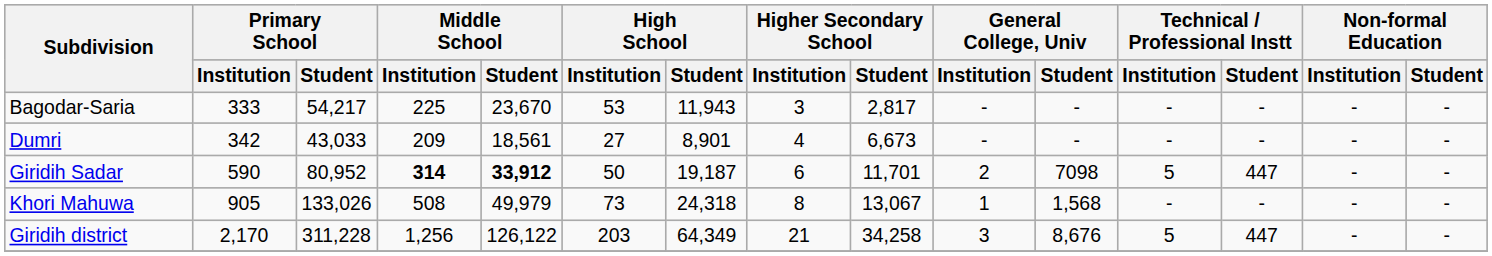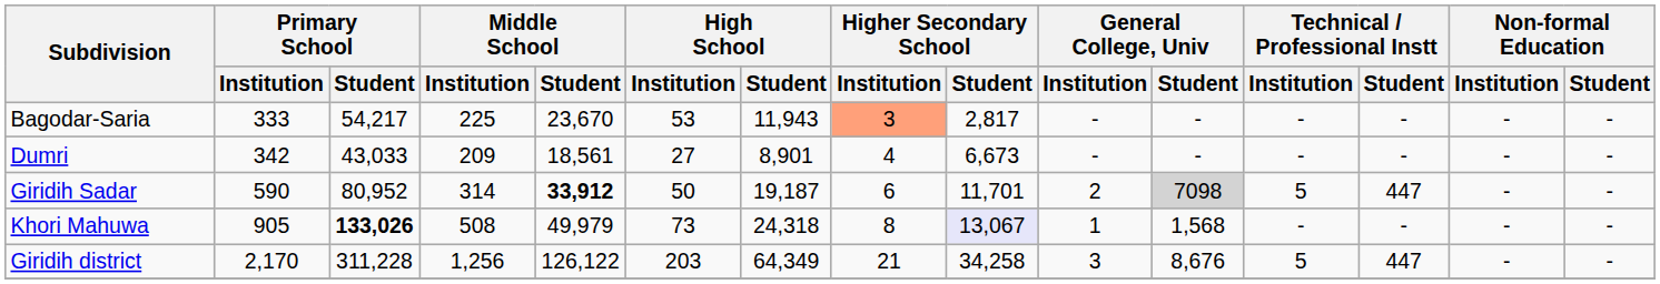Bagodar-Saria | Higher Secondary School / Institution: no background -> lightsalmon background
Giridih Sadar | Middle School / Institution: bold -> normal
Giridih Sadar | General College, Univ / Student: no background -> lightgrey background
Khori Mahuwa | Primary School / Student: normal -> bold
Khori Mahuwa | Higher Secondary School / Student: no background -> lavender background
